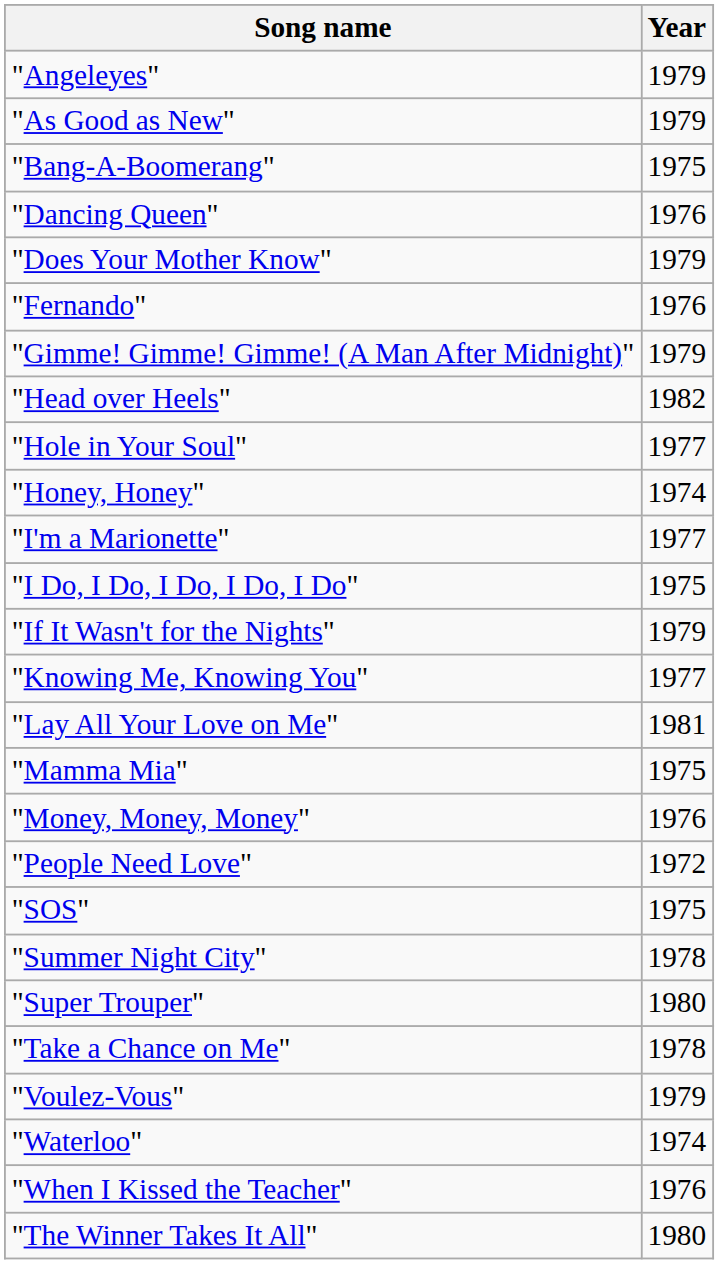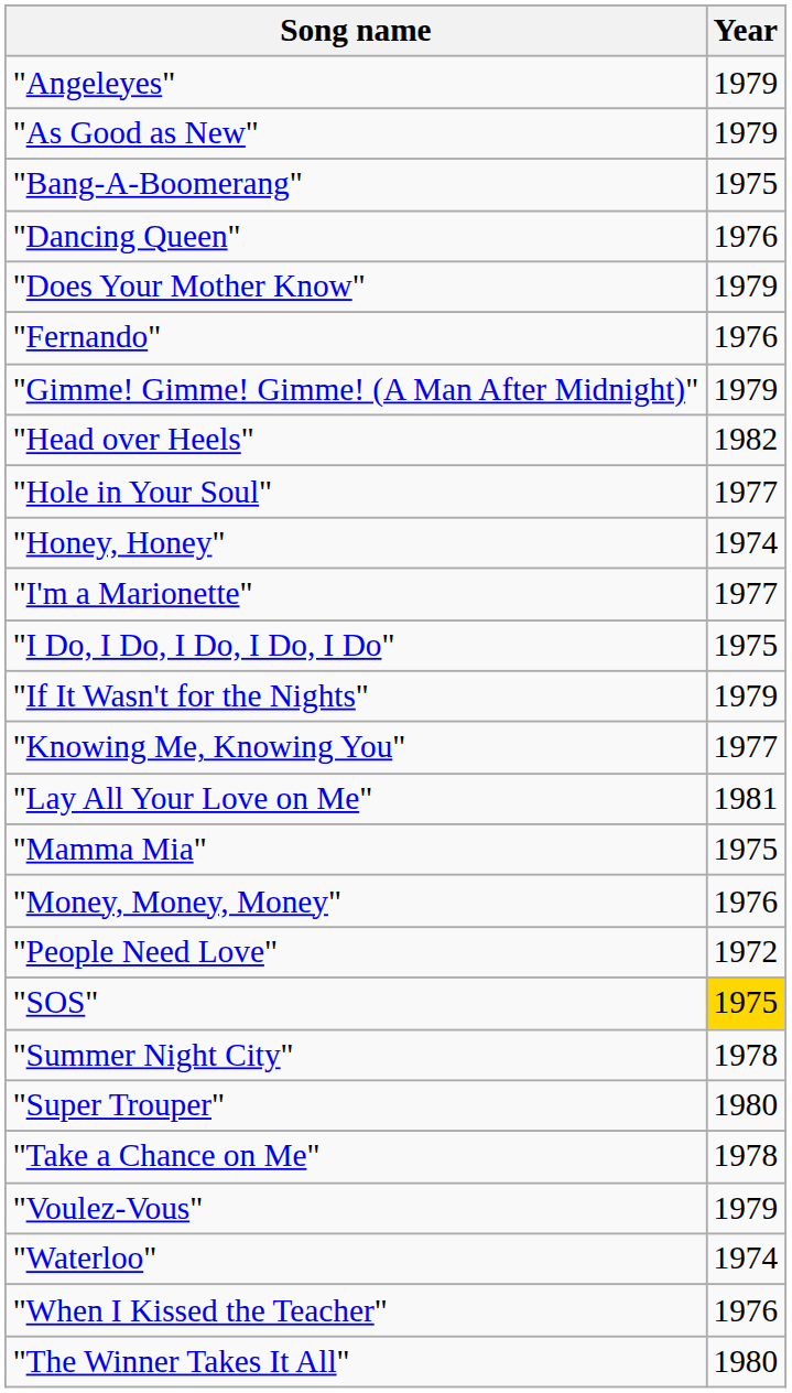"SOS" | Year: no background -> gold background
